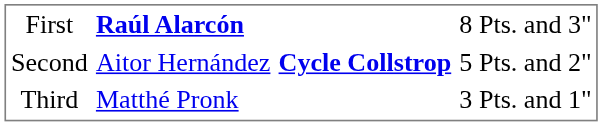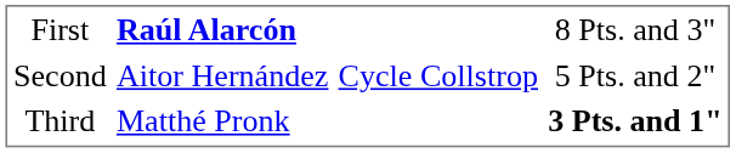Second | column 3: bold -> normal
Third | column 4: normal -> bold
